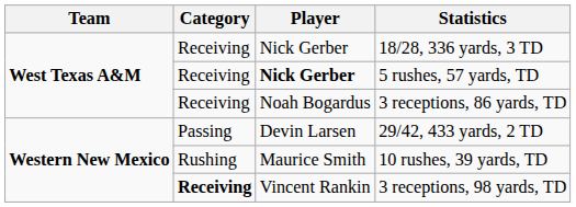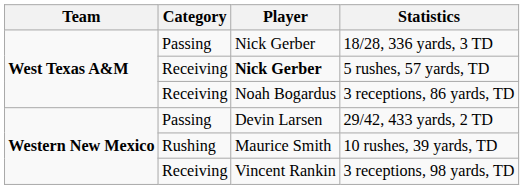18/28, 336 yards, 3 TD | Category: Receiving -> Passing
3 receptions, 98 yards, TD | Category: bold -> normal
